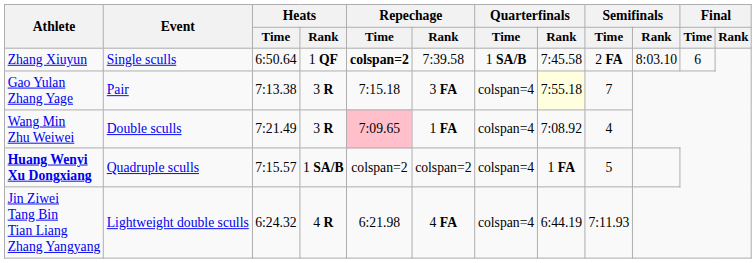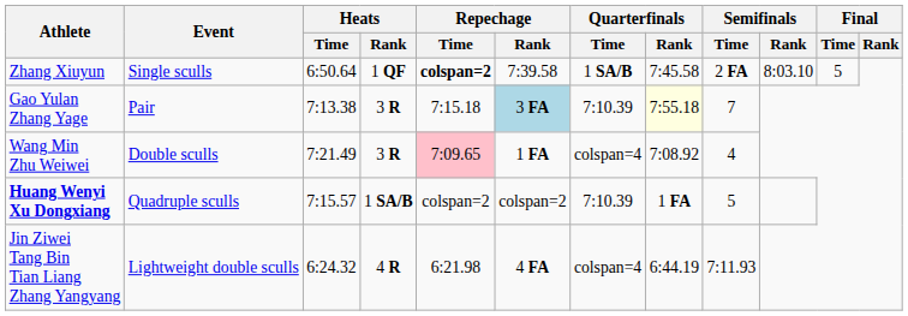Zhang Xiuyun | Final / Time: 6 -> 5
Gao Yulan Zhang Yage | Repechage / Rank: no background -> lightblue background
Gao Yulan Zhang Yage | Quarterfinals / Time: colspan=4 -> 7:10.39
Huang Wenyi Xu Dongxiang | Quarterfinals / Time: colspan=4 -> 7:10.39
